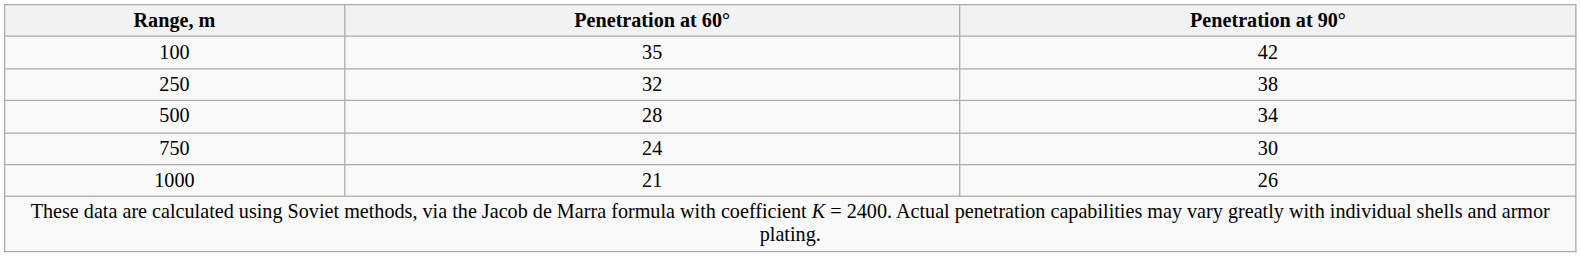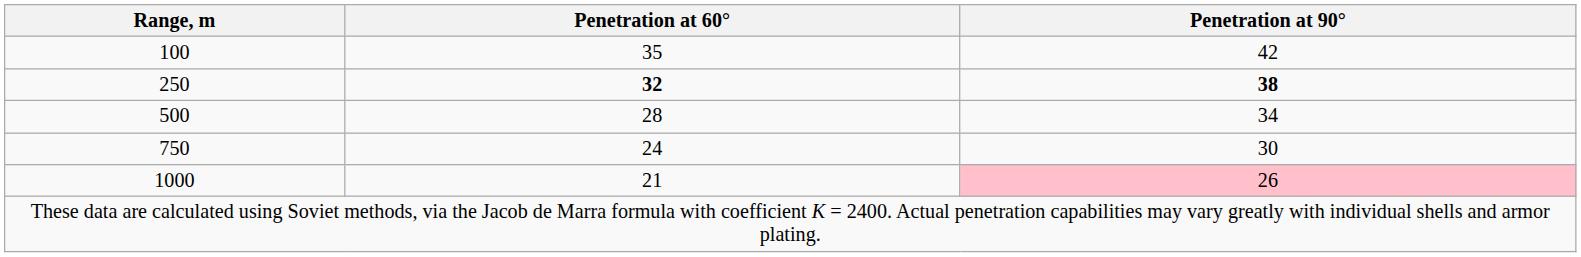250 | Penetration at 60°: normal -> bold
250 | Penetration at 90°: normal -> bold
1000 | Penetration at 90°: no background -> pink background
